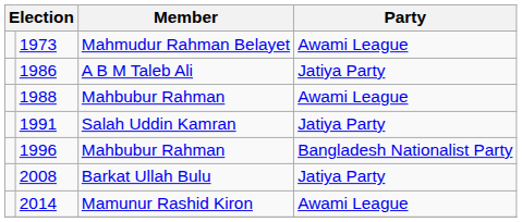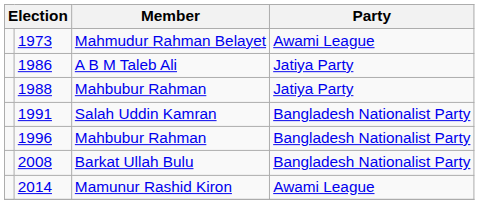1988 | Party: Awami League -> Jatiya Party
1991 | Party: Jatiya Party -> Bangladesh Nationalist Party
2008 | Party: Jatiya Party -> Bangladesh Nationalist Party
